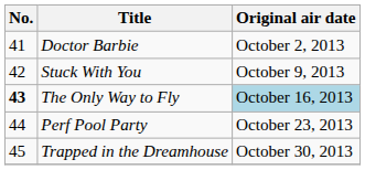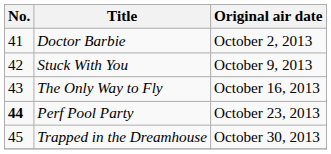The Only Way to Fly | No.: bold -> normal
The Only Way to Fly | Original air date: lightblue background -> no background
Perf Pool Party | No.: normal -> bold
